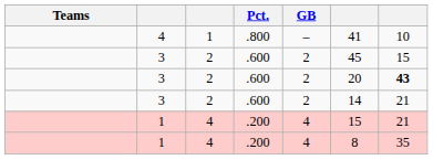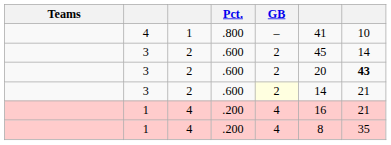row 3 | column 7: 15 -> 14
row 5 | GB: no background -> lightyellow background
row 6 | column 6: 15 -> 16
